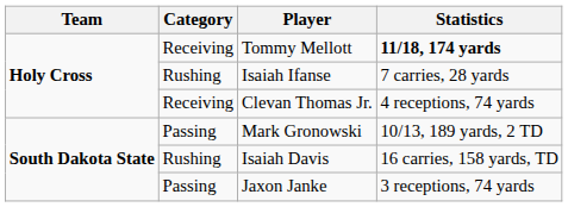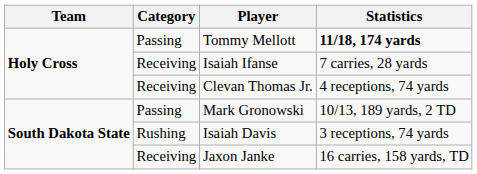Tommy Mellott | Category: Receiving -> Passing
Isaiah Ifanse | Category: Rushing -> Receiving
Isaiah Davis | Statistics: 16 carries, 158 yards, TD -> 3 receptions, 74 yards
Jaxon Janke | Category: Passing -> Receiving
Jaxon Janke | Statistics: 3 receptions, 74 yards -> 16 carries, 158 yards, TD
